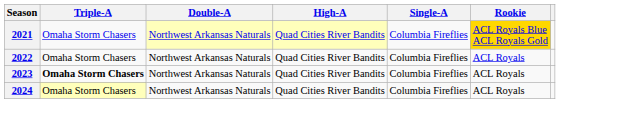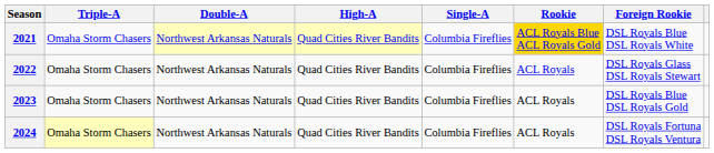+ column: Foreign Rookie | DSL Royals Blue DSL Royals White | DSL Royals Glass DSL Royals Stewart | DSL Royals Blue DSL Royals Gold | DSL Royals Fortuna DSL Royals Ventura
2023 | Triple-A: bold -> normal
